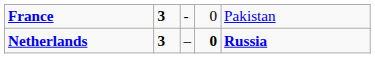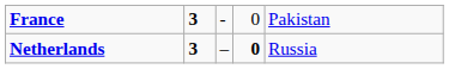Netherlands | column 5: bold -> normal
